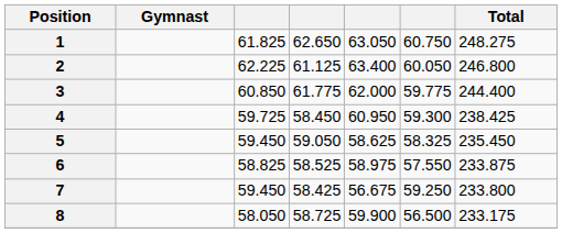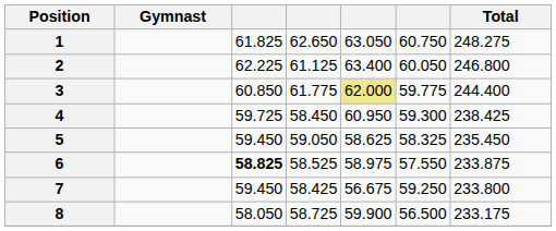3 | column 5: no background -> khaki background
6 | column 3: normal -> bold
